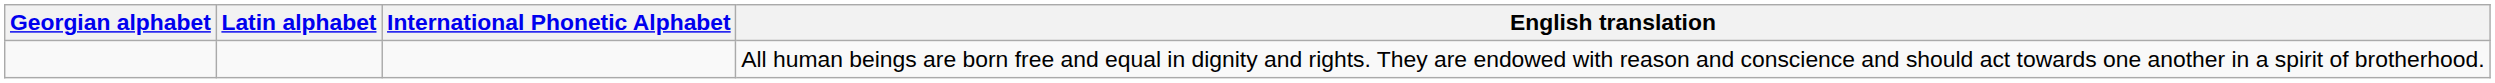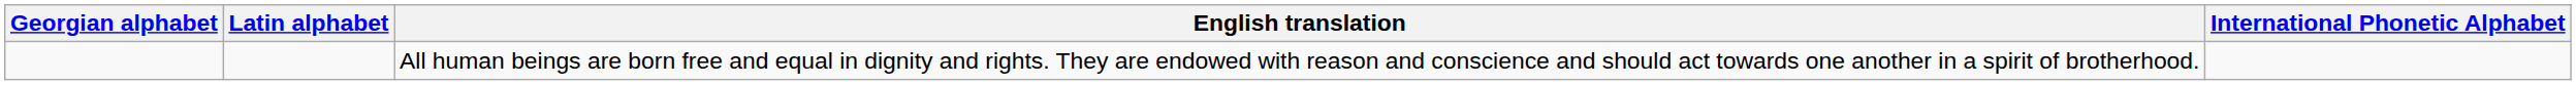columns swapped: International Phonetic Alphabet <-> English translation
